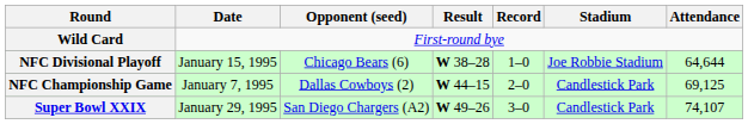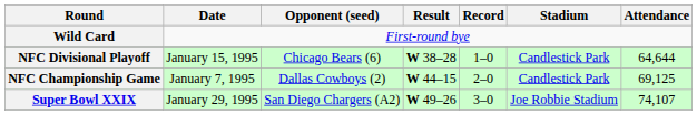NFC Divisional Playoff | Stadium: Joe Robbie Stadium -> Candlestick Park
Super Bowl XXIX | Stadium: Candlestick Park -> Joe Robbie Stadium
